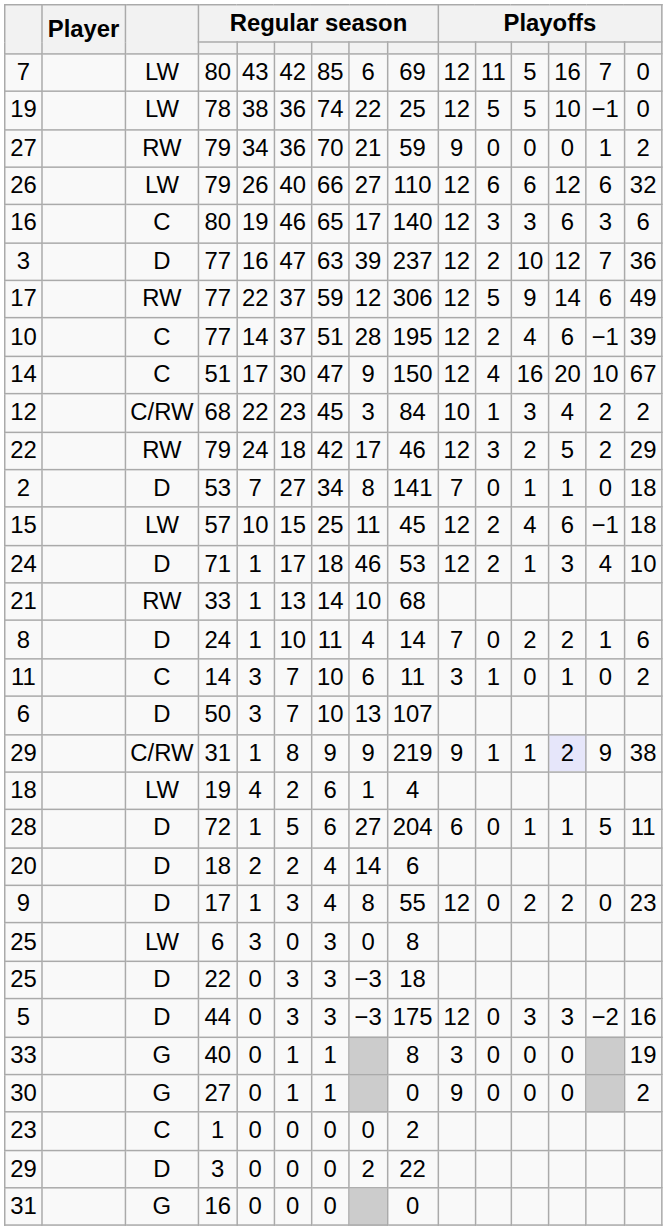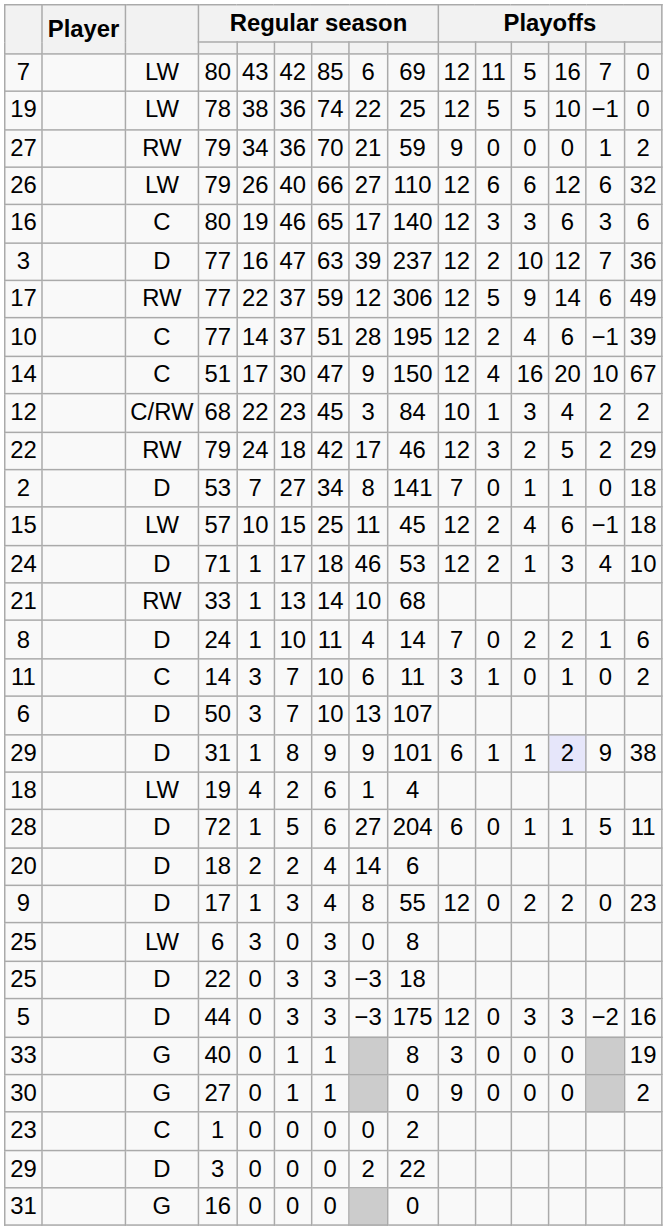29 / 31 | column 3: C/RW -> D
29 / 31 | column 9: 219 -> 101
29 / 31 | column 10: 9 -> 6
